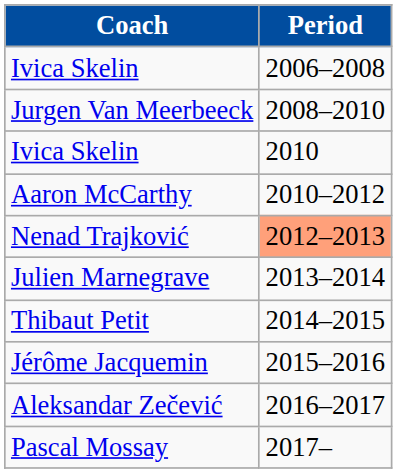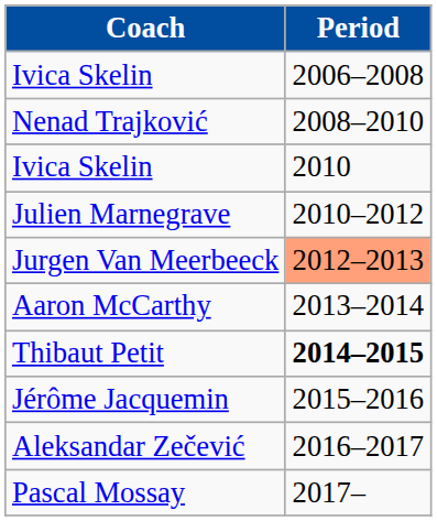row 3 | Coach: Jurgen Van Meerbeeck -> Nenad Trajković
row 5 | Coach: Aaron McCarthy -> Julien Marnegrave
row 6 | Coach: Nenad Trajković -> Jurgen Van Meerbeeck
row 7 | Coach: Julien Marnegrave -> Aaron McCarthy
row 8 | Period: normal -> bold
